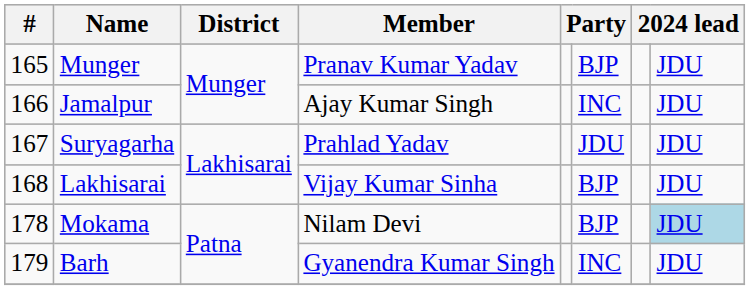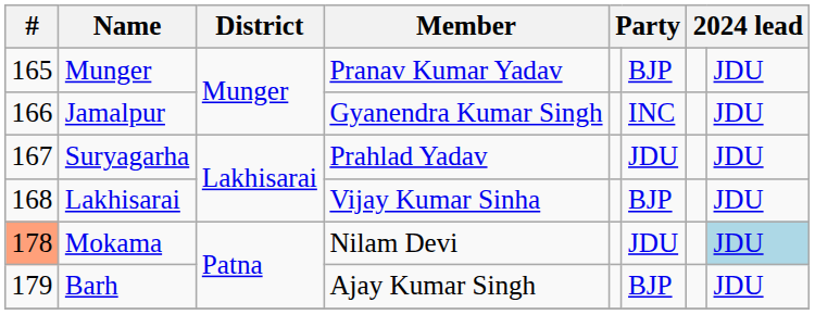Jamalpur | Member: Ajay Kumar Singh -> Gyanendra Kumar Singh
Mokama | #: no background -> lightsalmon background
Mokama | column 6: BJP -> JDU
Barh | Member: Gyanendra Kumar Singh -> Ajay Kumar Singh
Barh | column 6: INC -> BJP
